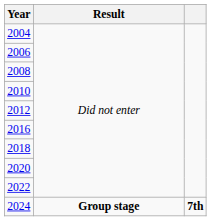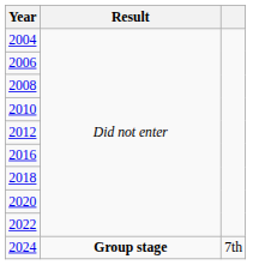2024 | column 3: bold -> normal
